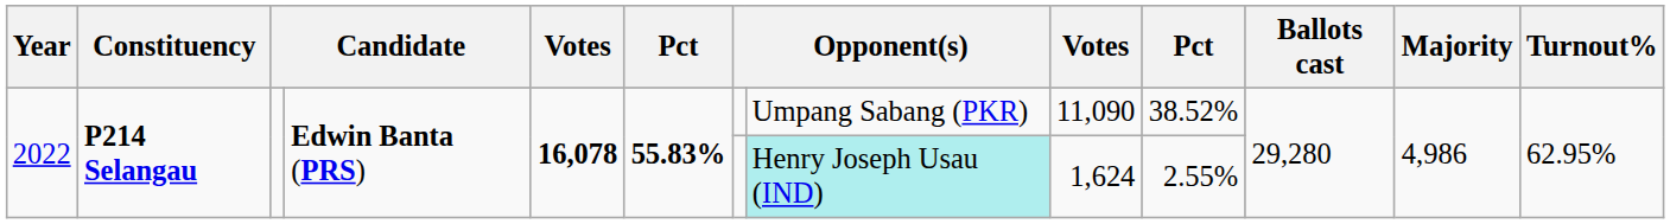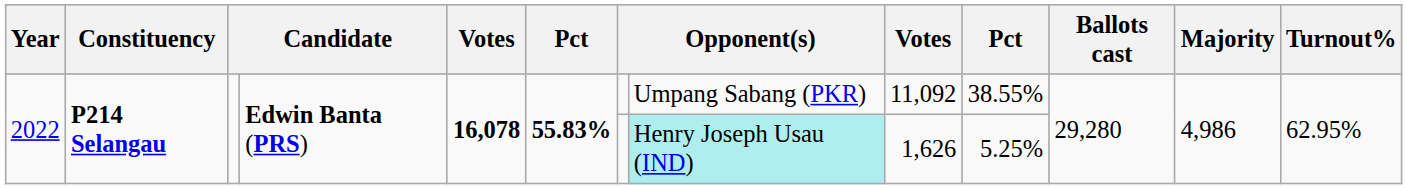row 2 | column 9: 11,090 -> 11,092
row 2 | column 10: 38.52% -> 38.55%
row 3 | column 9: 1,624 -> 1,626
row 3 | column 10: 2.55% -> 5.25%
